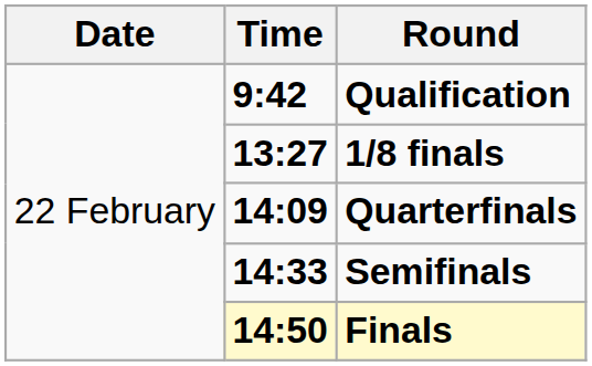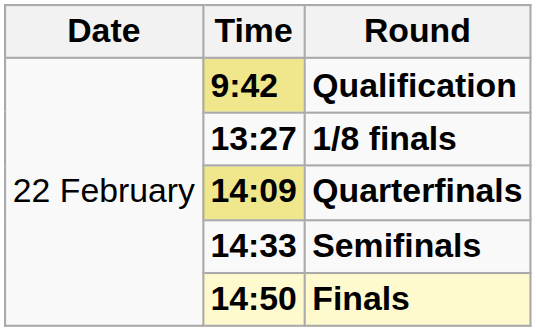Qualification | Time: no background -> khaki background
Quarterfinals | Time: no background -> khaki background
